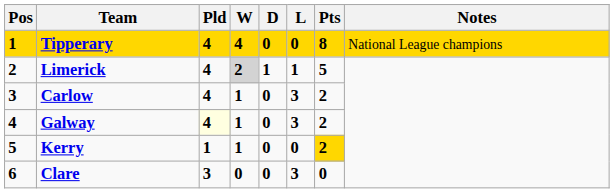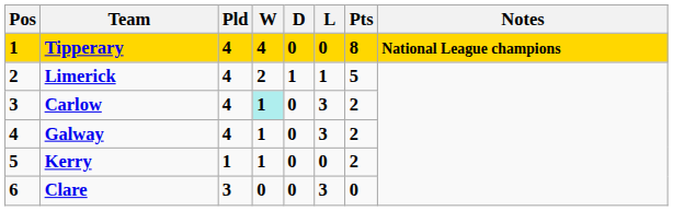Tipperary | Notes: normal -> bold
Limerick | W: lightgrey background -> no background
Carlow | W: no background -> paleturquoise background
Galway | Pld: lightyellow background -> no background
Kerry | Pts: gold background -> no background
